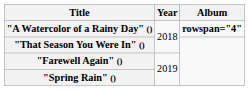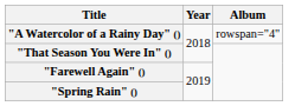"A Watercolor of a Rainy Day" () | Album: bold -> normal
